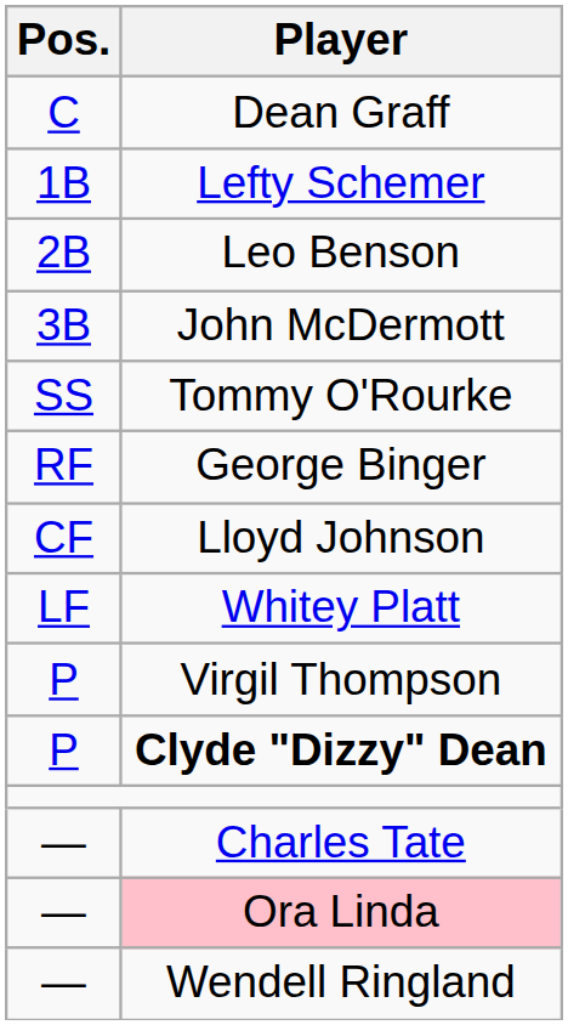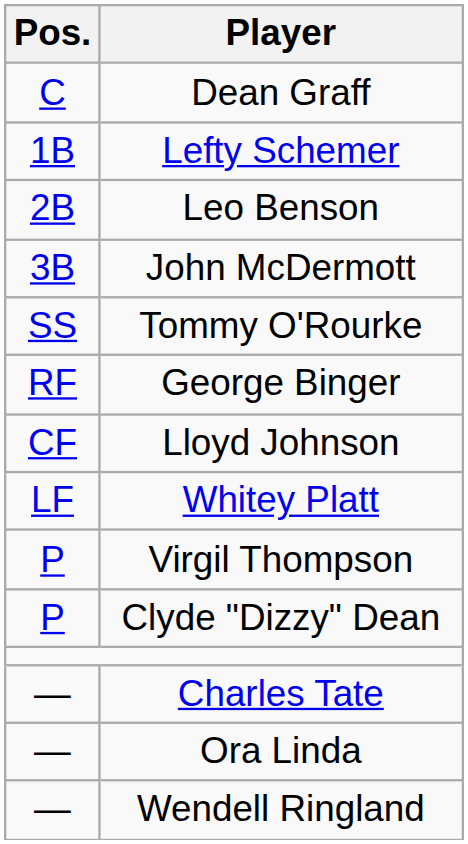Clyde "Dizzy" Dean | Player: bold -> normal
Ora Linda | Player: pink background -> no background
